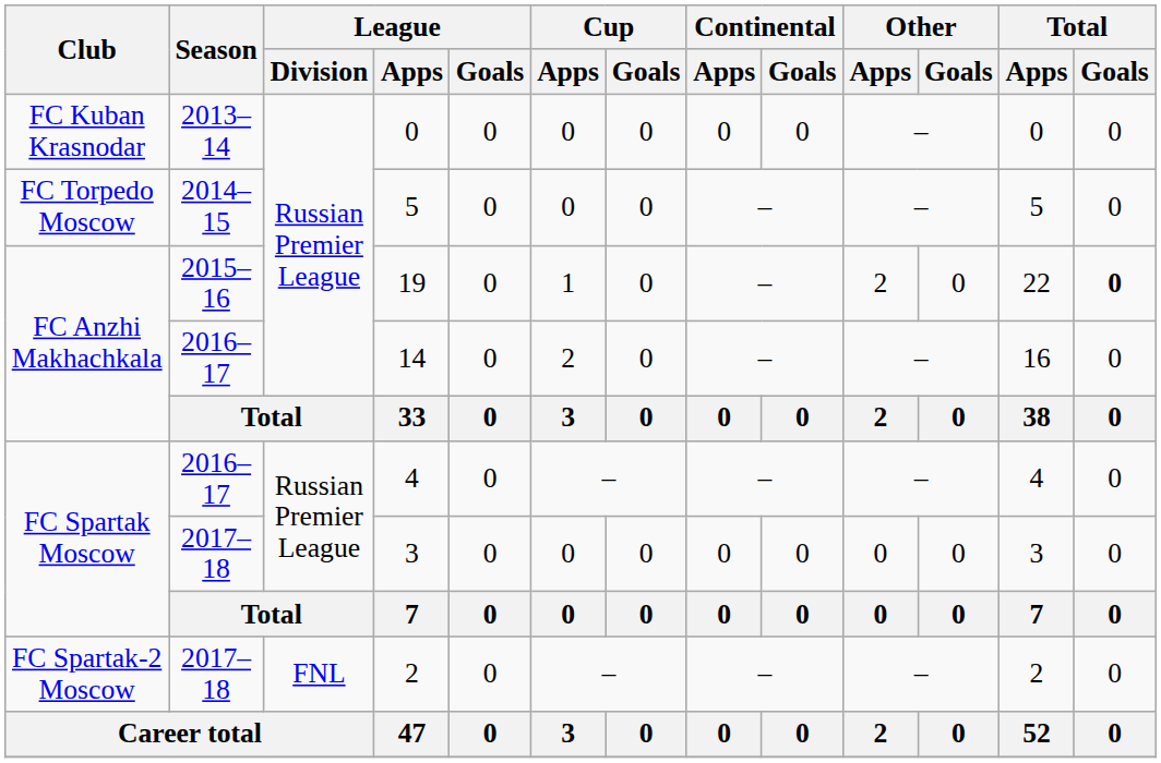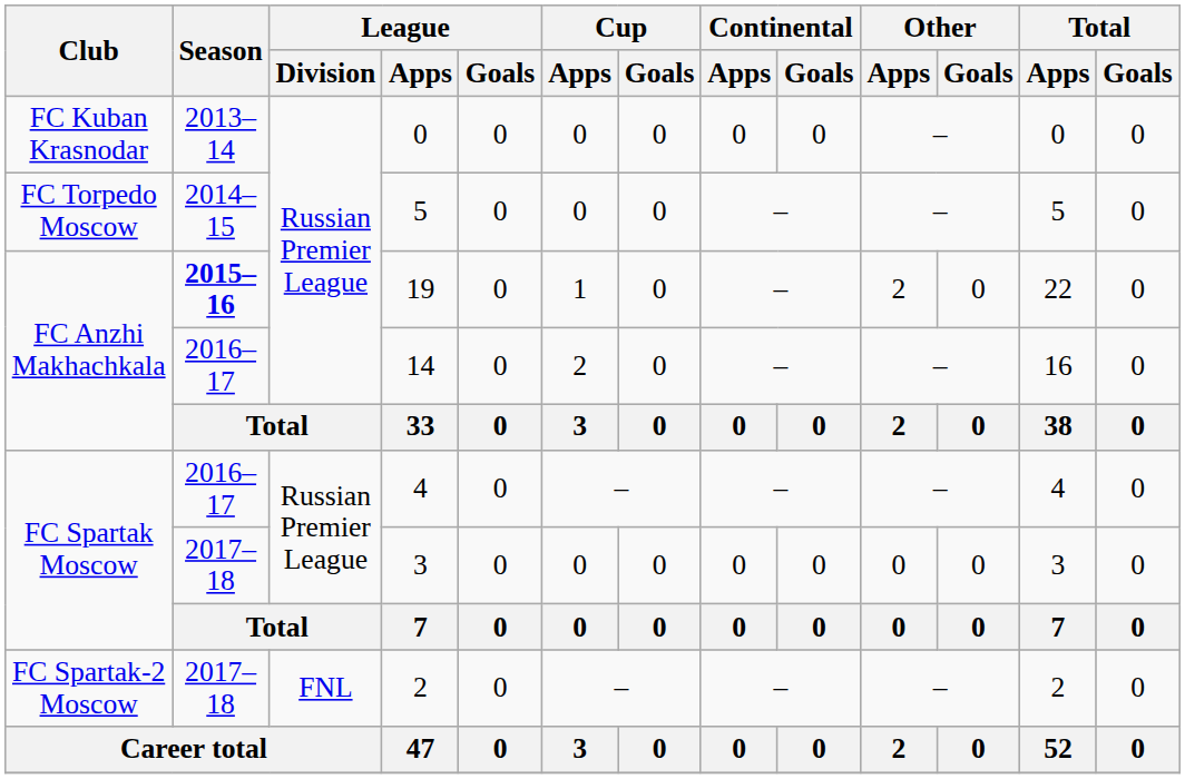19 | Season: normal -> bold
19 | Total / Goals: bold -> normal
